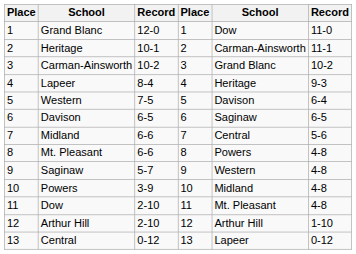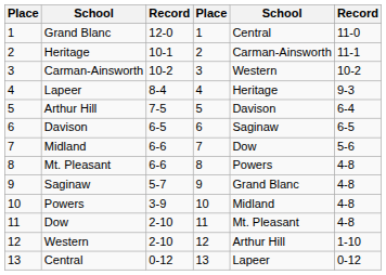row 2 | column 5: Dow -> Central
row 4 | column 5: Grand Blanc -> Western
row 6 | column 2: Western -> Arthur Hill
row 8 | column 5: Central -> Dow
row 10 | column 5: Western -> Grand Blanc
row 13 | column 2: Arthur Hill -> Western
